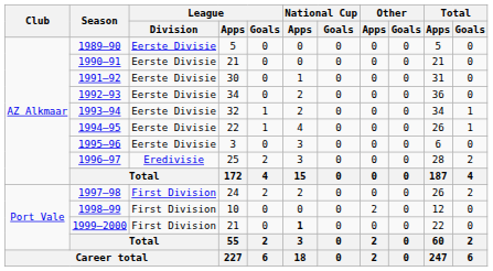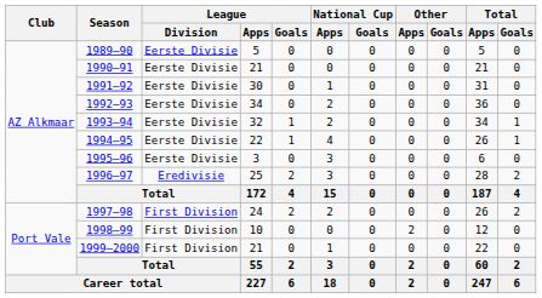1999–2000 | National Cup / Apps: bold -> normal
